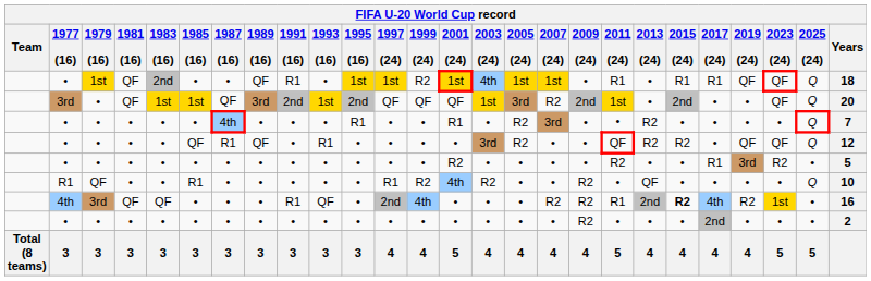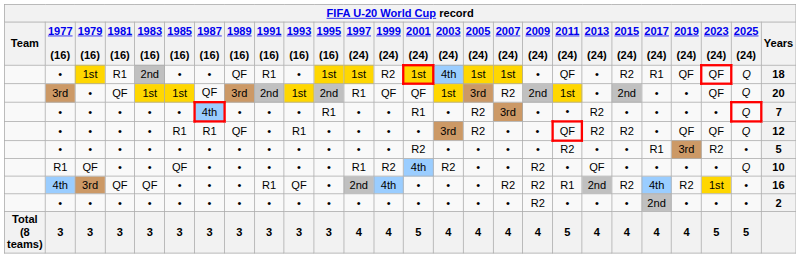row 3 | 1981 (16): QF -> R1
row 3 | 2011 (24): R1 -> QF
row 3 | 2015 (24): R1 -> R2
row 4 | 1997 (24): QF -> R1
row 6 | 1985 (16): QF -> R1
row 8 | 1985 (16): R1 -> QF
row 9 | 2015 (24): bold -> normal
